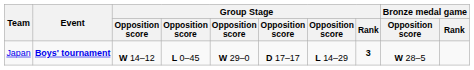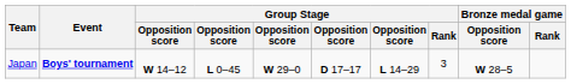Japan | Group Stage / Rank: bold -> normal
